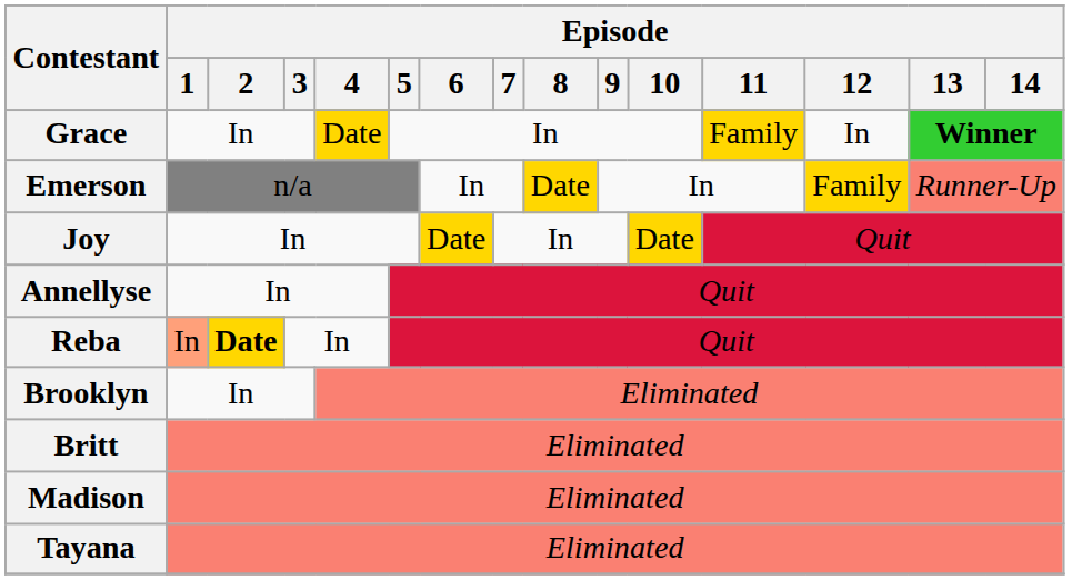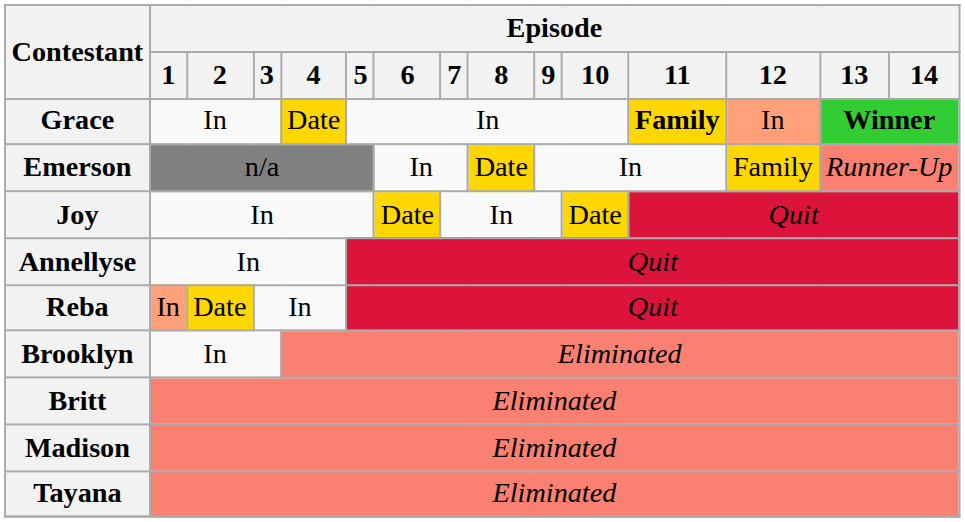Grace | Episode / 11: normal -> bold
Grace | Episode / 12: no background -> lightsalmon background
Reba | Episode / 2: bold -> normal
